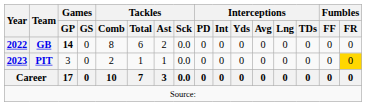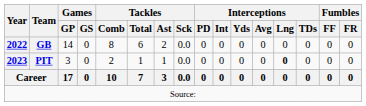GB | Games / GP: bold -> normal
PIT | Interceptions / Lng: normal -> bold
PIT | Fumbles / FR: gold background -> no background
